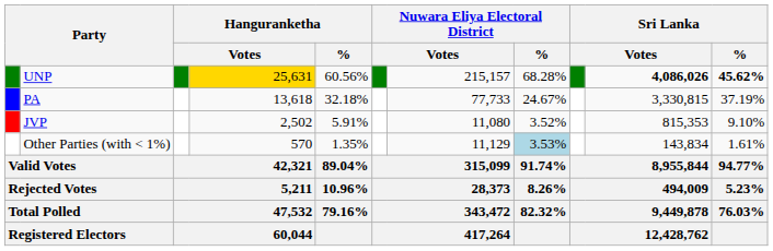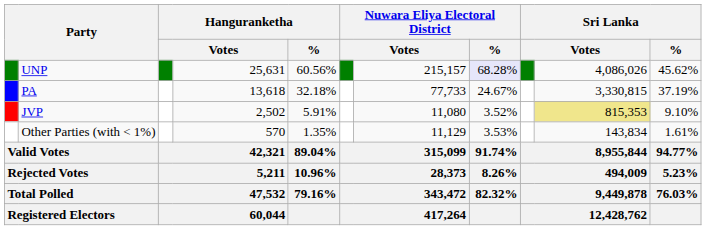UNP | column 4: gold background -> no background
UNP | Nuwara Eliya Electoral District / %: no background -> lavender background
UNP | column 10: bold -> normal
UNP | Sri Lanka / %: bold -> normal
JVP | column 10: no background -> khaki background
Other Parties (with < 1%) | Nuwara Eliya Electoral District / %: lightblue background -> no background
